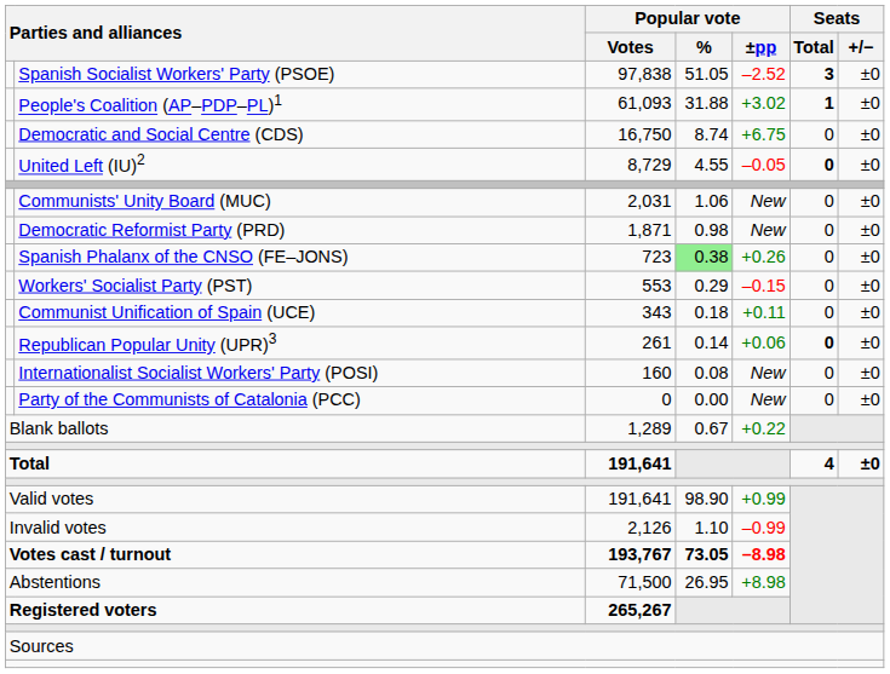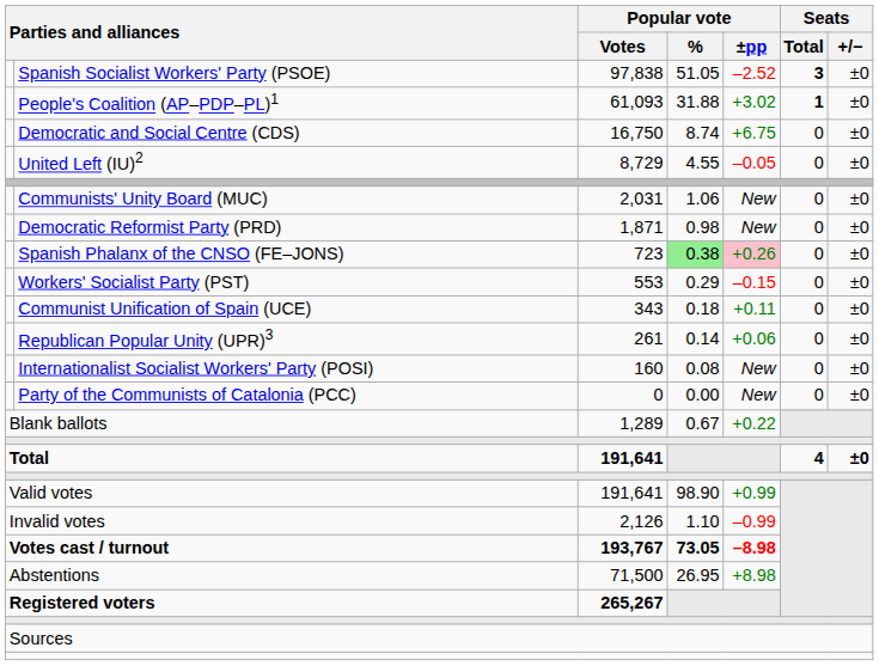United Left (IU)2 | Seats / Total: bold -> normal
Spanish Phalanx of the CNSO (FE–JONS) | Popular vote / ±pp: no background -> pink background
Republican Popular Unity (UPR)3 | Seats / Total: bold -> normal
